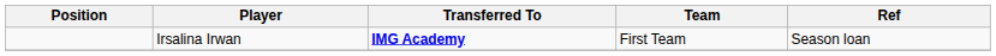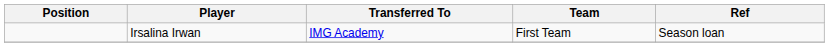Irsalina Irwan | Transferred To: bold -> normal
